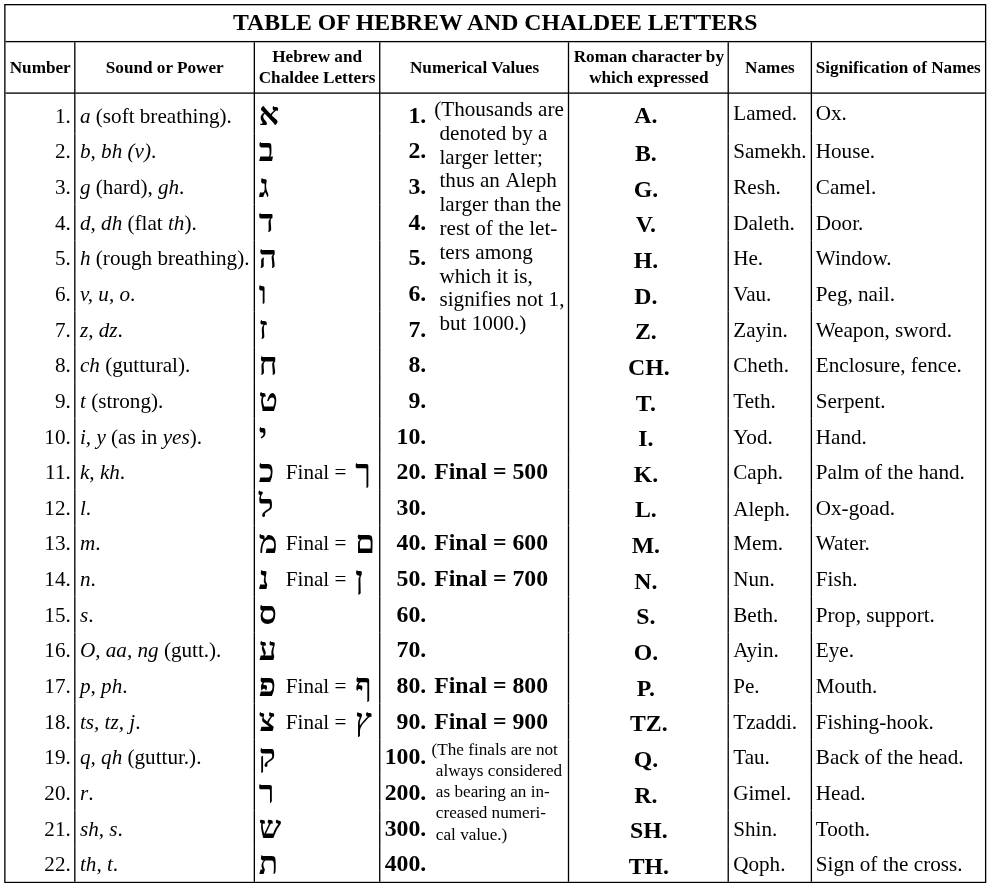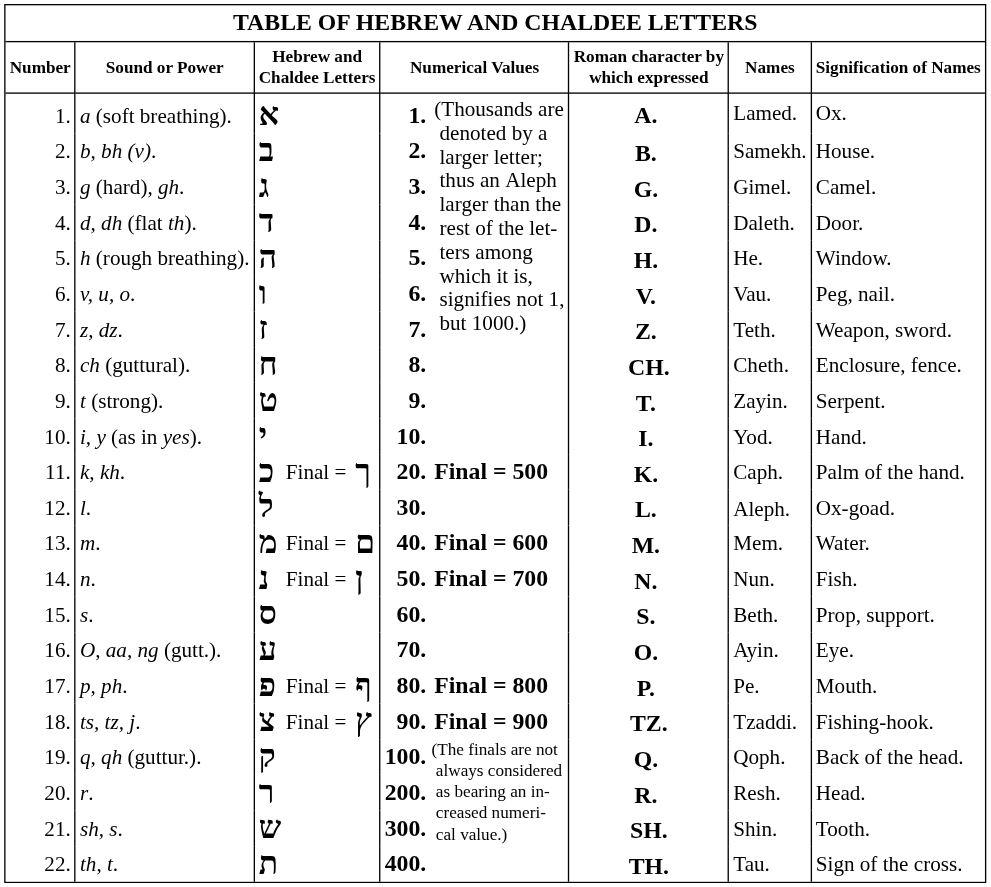g (hard), gh. | Names: Resh. -> Gimel.
d, dh (flat th). | Roman character by which expressed: V. -> D.
v, u, o. | Roman character by which expressed: D. -> V.
z, dz. | Names: Zayin. -> Teth.
t (strong). | Names: Teth. -> Zayin.
q, qh (guttur.). | Names: Tau. -> Qoph.
r. | Names: Gimel. -> Resh.
th, t. | Names: Qoph. -> Tau.
